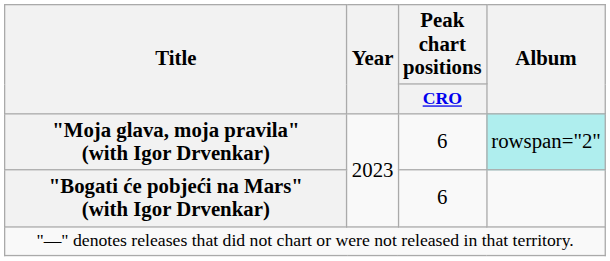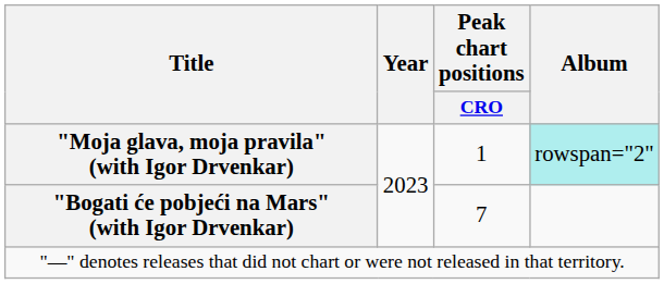"Moja glava, moja pravila" (with Igor Drvenkar) | Peak chart positions / CRO: 6 -> 1
"Bogati će pobjeći na Mars" (with Igor Drvenkar) | Peak chart positions / CRO: 6 -> 7
